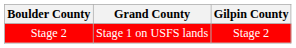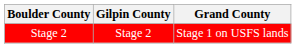columns swapped: Gilpin County <-> Grand County
